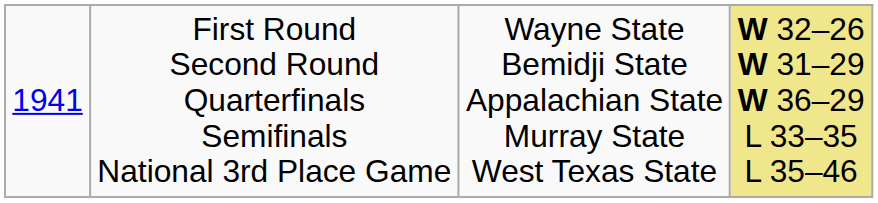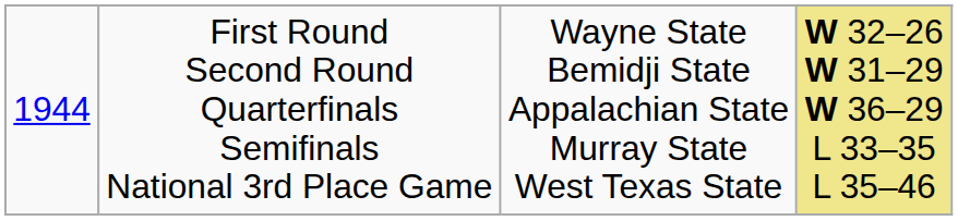row 1 | column 1: 1941 -> 1944
